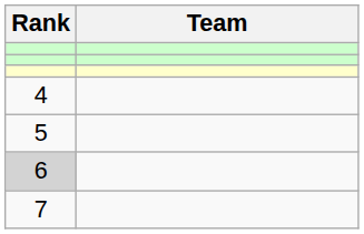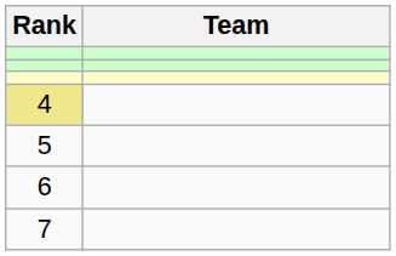row 5 | Rank: no background -> khaki background
row 7 | Rank: lightgrey background -> no background
